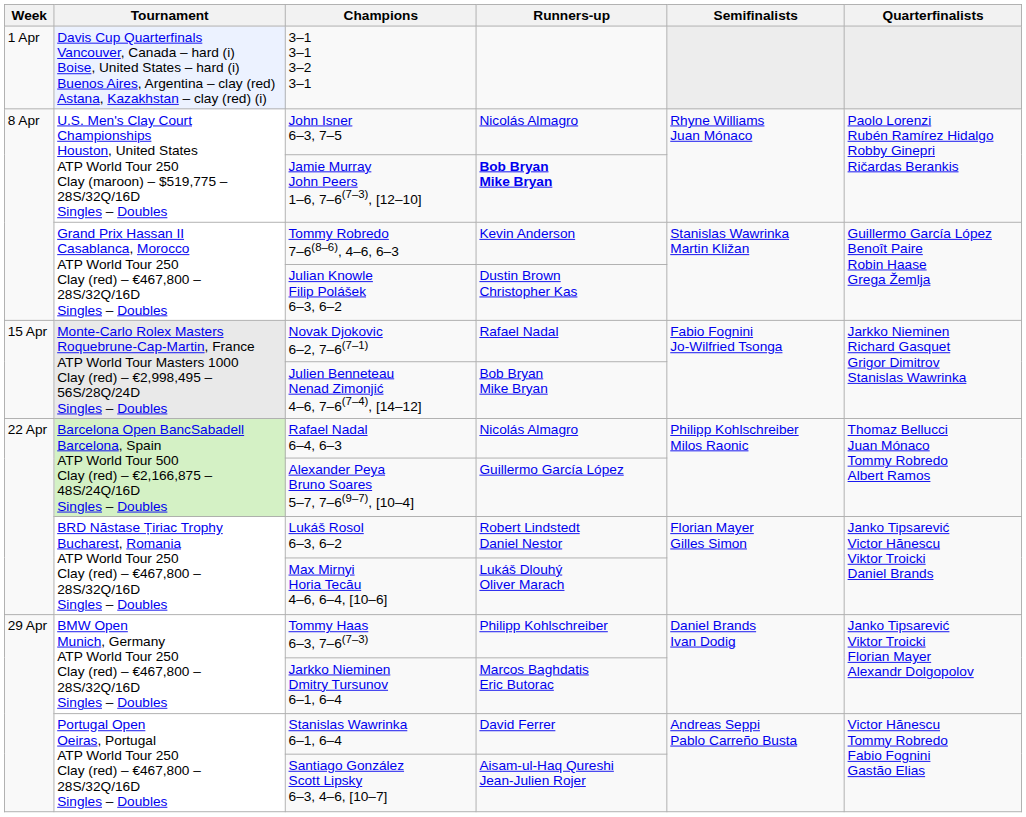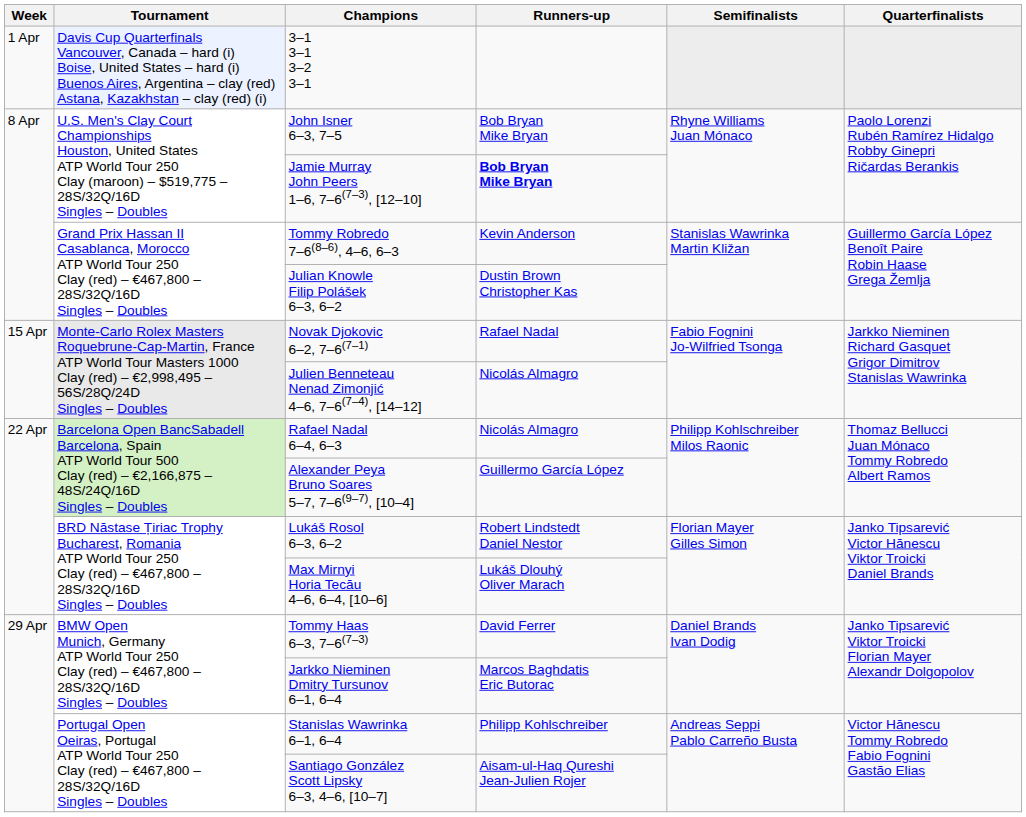John Isner 6–3, 7–5 | Runners-up: Nicolás Almagro -> Bob Bryan Mike Bryan
Julien Benneteau Nenad Zimonjić 4–6, 7–6(7–4), [14–12] | Runners-up: Bob Bryan Mike Bryan -> Nicolás Almagro
Tommy Haas 6–3, 7–6(7–3) | Runners-up: Philipp Kohlschreiber -> David Ferrer
Stanislas Wawrinka 6–1, 6–4 | Runners-up: David Ferrer -> Philipp Kohlschreiber
